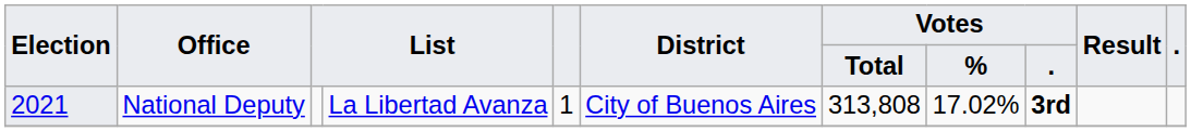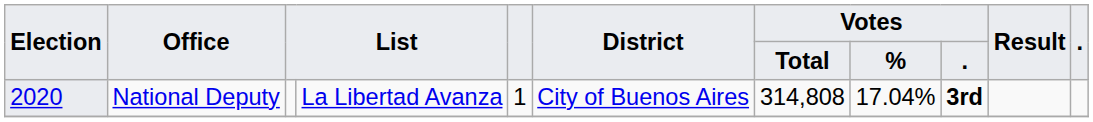National Deputy | Election: 2021 -> 2020
National Deputy | Votes / Total: 313,808 -> 314,808
National Deputy | Votes / %: 17.02% -> 17.04%
